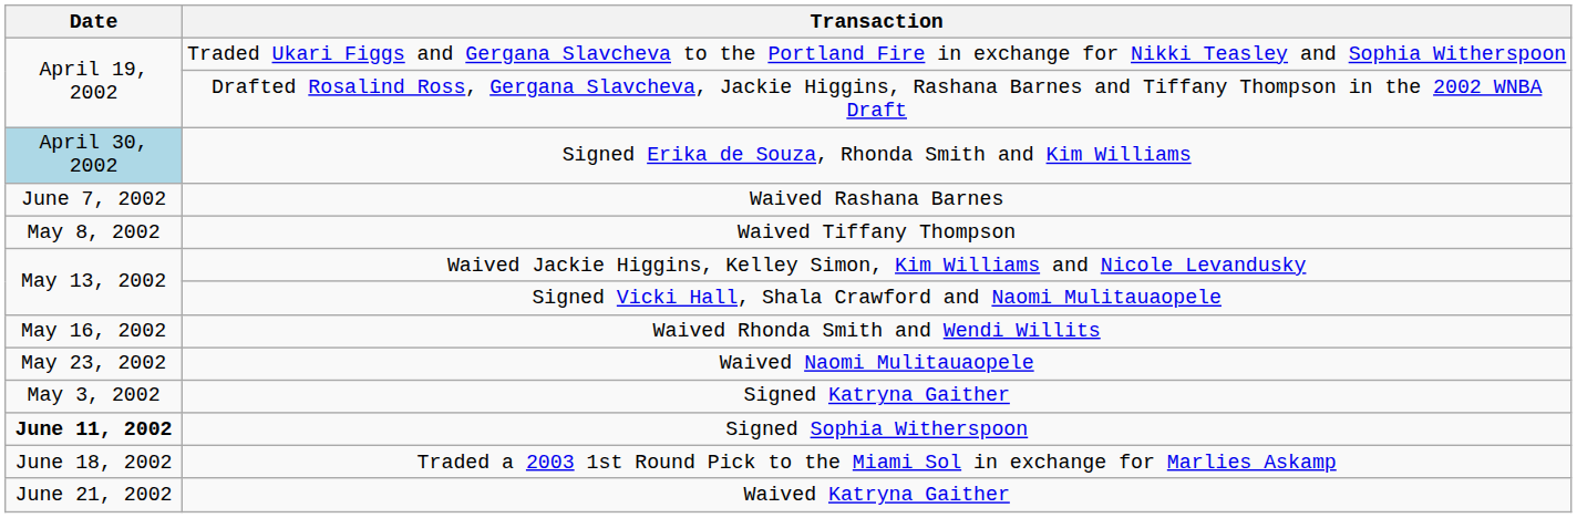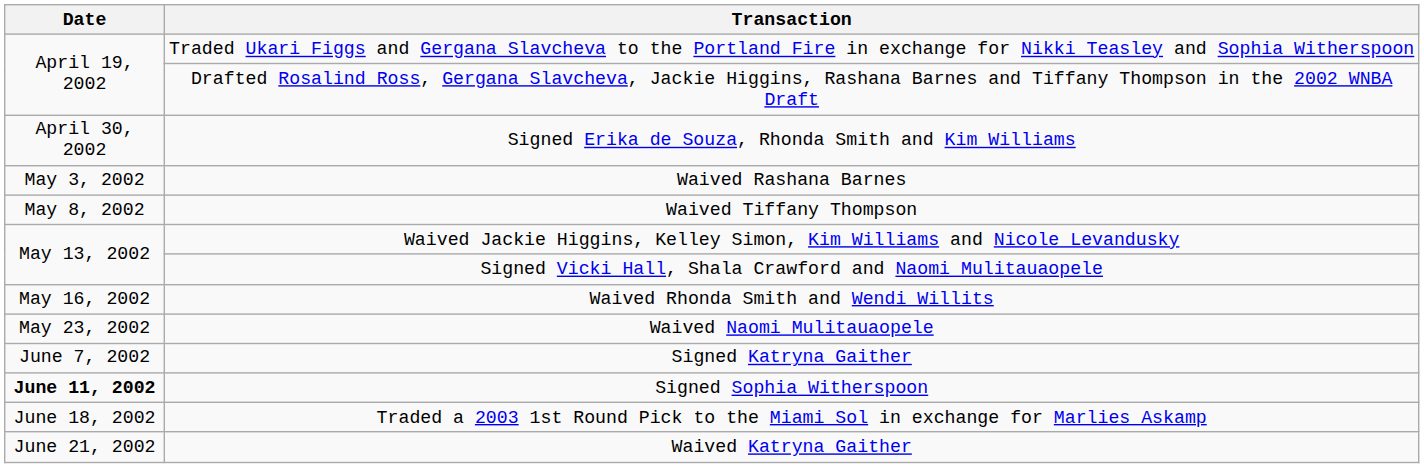Signed Erika de Souza, Rhonda Smith and Kim Williams | Date: lightblue background -> no background
Waived Rashana Barnes | Date: June 7, 2002 -> May 3, 2002
Signed Katryna Gaither | Date: May 3, 2002 -> June 7, 2002
